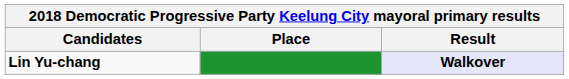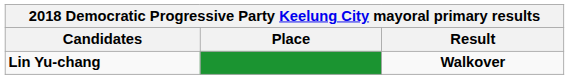Lin Yu-chang | Result: lavender background -> no background
